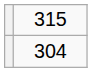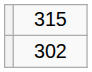row 2 | column 2: 304 -> 302
